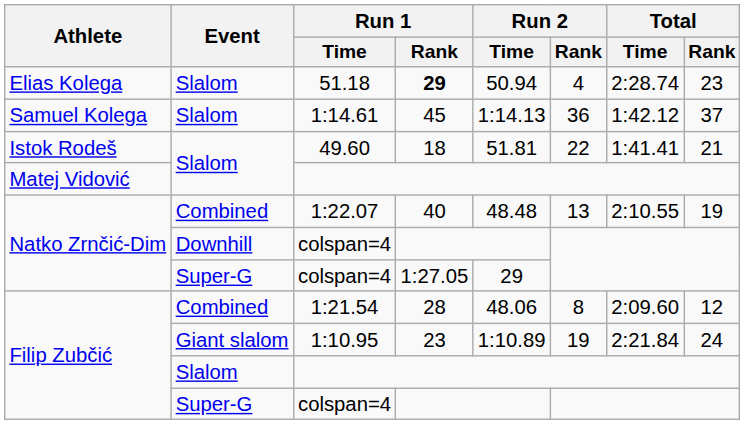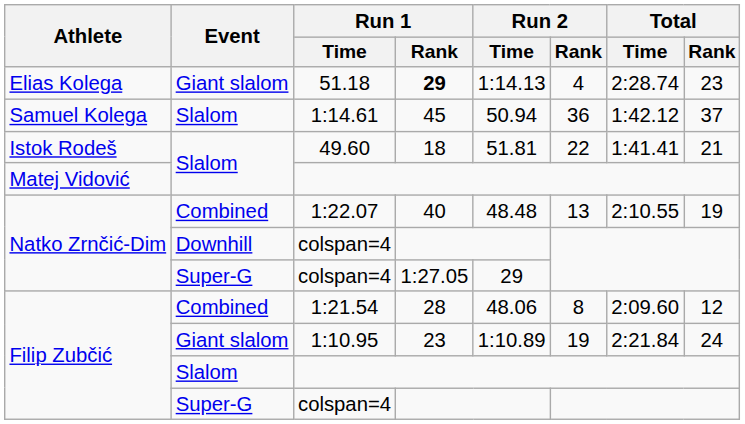51.18 | Event: Slalom -> Giant slalom
51.18 | Run 2 / Time: 50.94 -> 1:14.13
1:14.61 | Run 2 / Time: 1:14.13 -> 50.94
